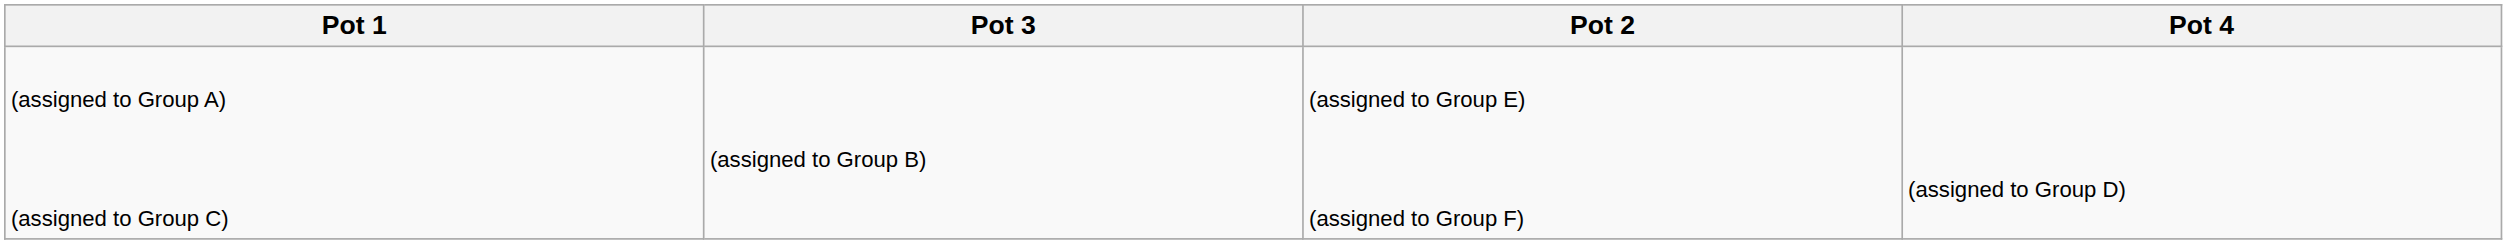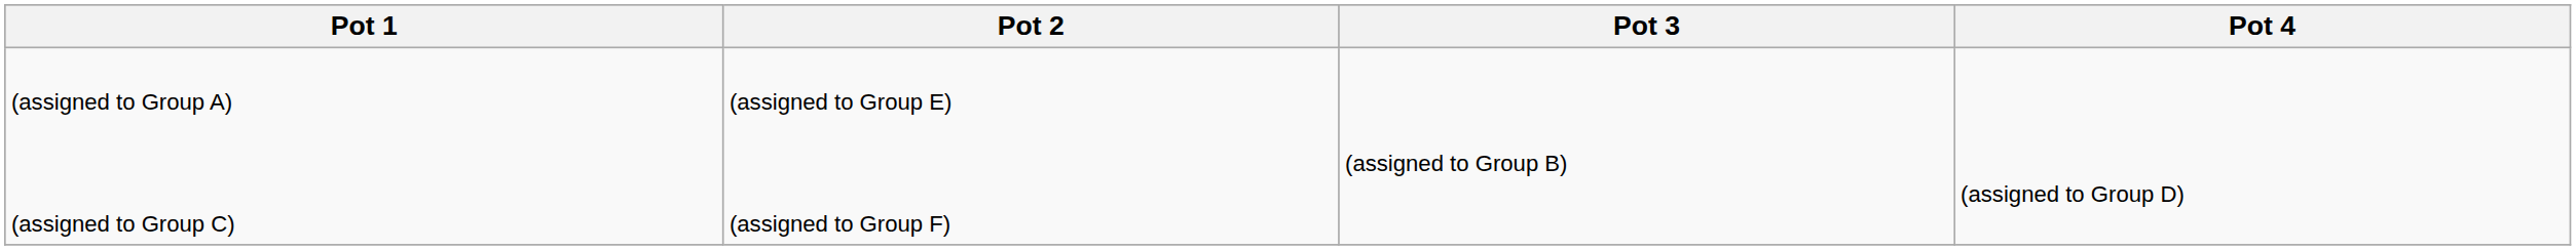columns swapped: Pot 2 <-> Pot 3
